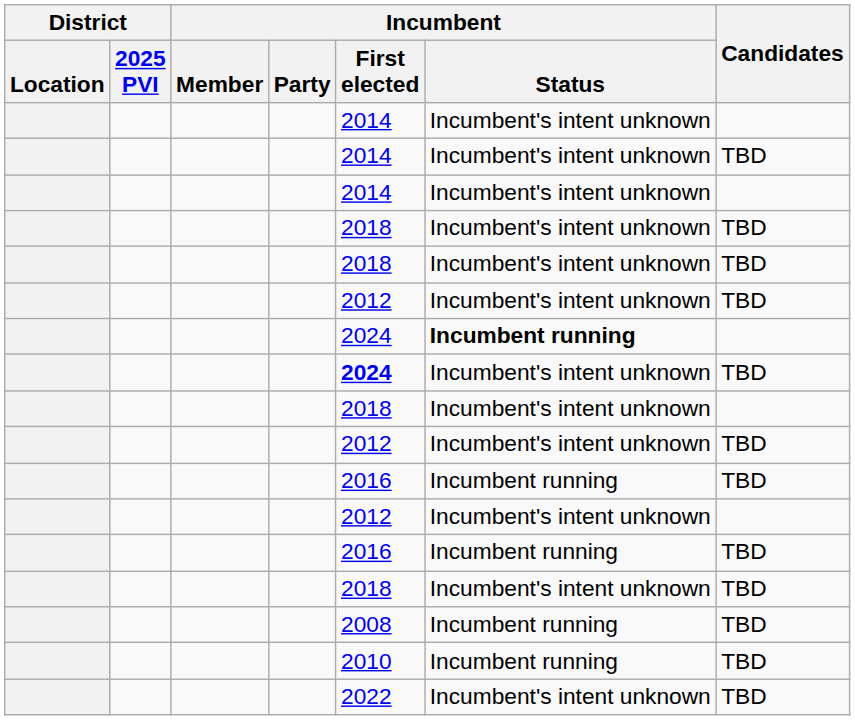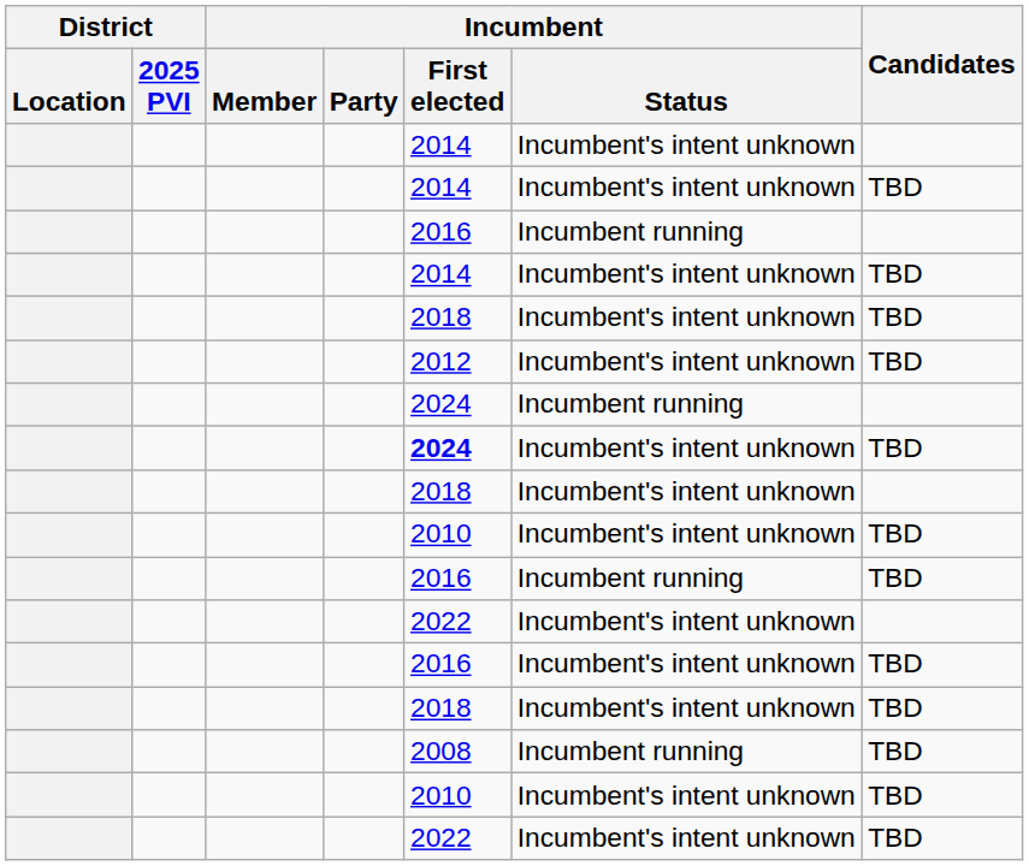row 5 | Incumbent / First elected: 2014 -> 2016
row 5 | Incumbent / Status: Incumbent's intent unknown -> Incumbent running
row 6 | Incumbent / First elected: 2018 -> 2014
row 9 | Incumbent / Status: bold -> normal
row 12 | Incumbent / First elected: 2012 -> 2010
row 14 | Incumbent / First elected: 2012 -> 2022
row 15 | Incumbent / Status: Incumbent running -> Incumbent's intent unknown
row 18 | Incumbent / Status: Incumbent running -> Incumbent's intent unknown
